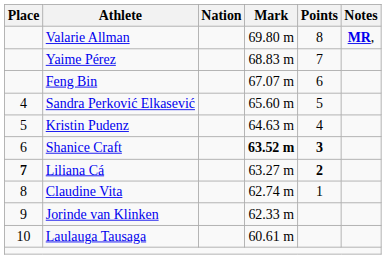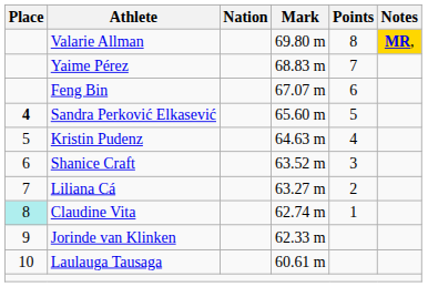Valarie Allman | Notes: no background -> gold background
Sandra Perković Elkasević | Place: normal -> bold
Shanice Craft | Mark: bold -> normal
Shanice Craft | Points: bold -> normal
Liliana Cá | Place: bold -> normal
Liliana Cá | Points: bold -> normal
Claudine Vita | Place: no background -> paleturquoise background
